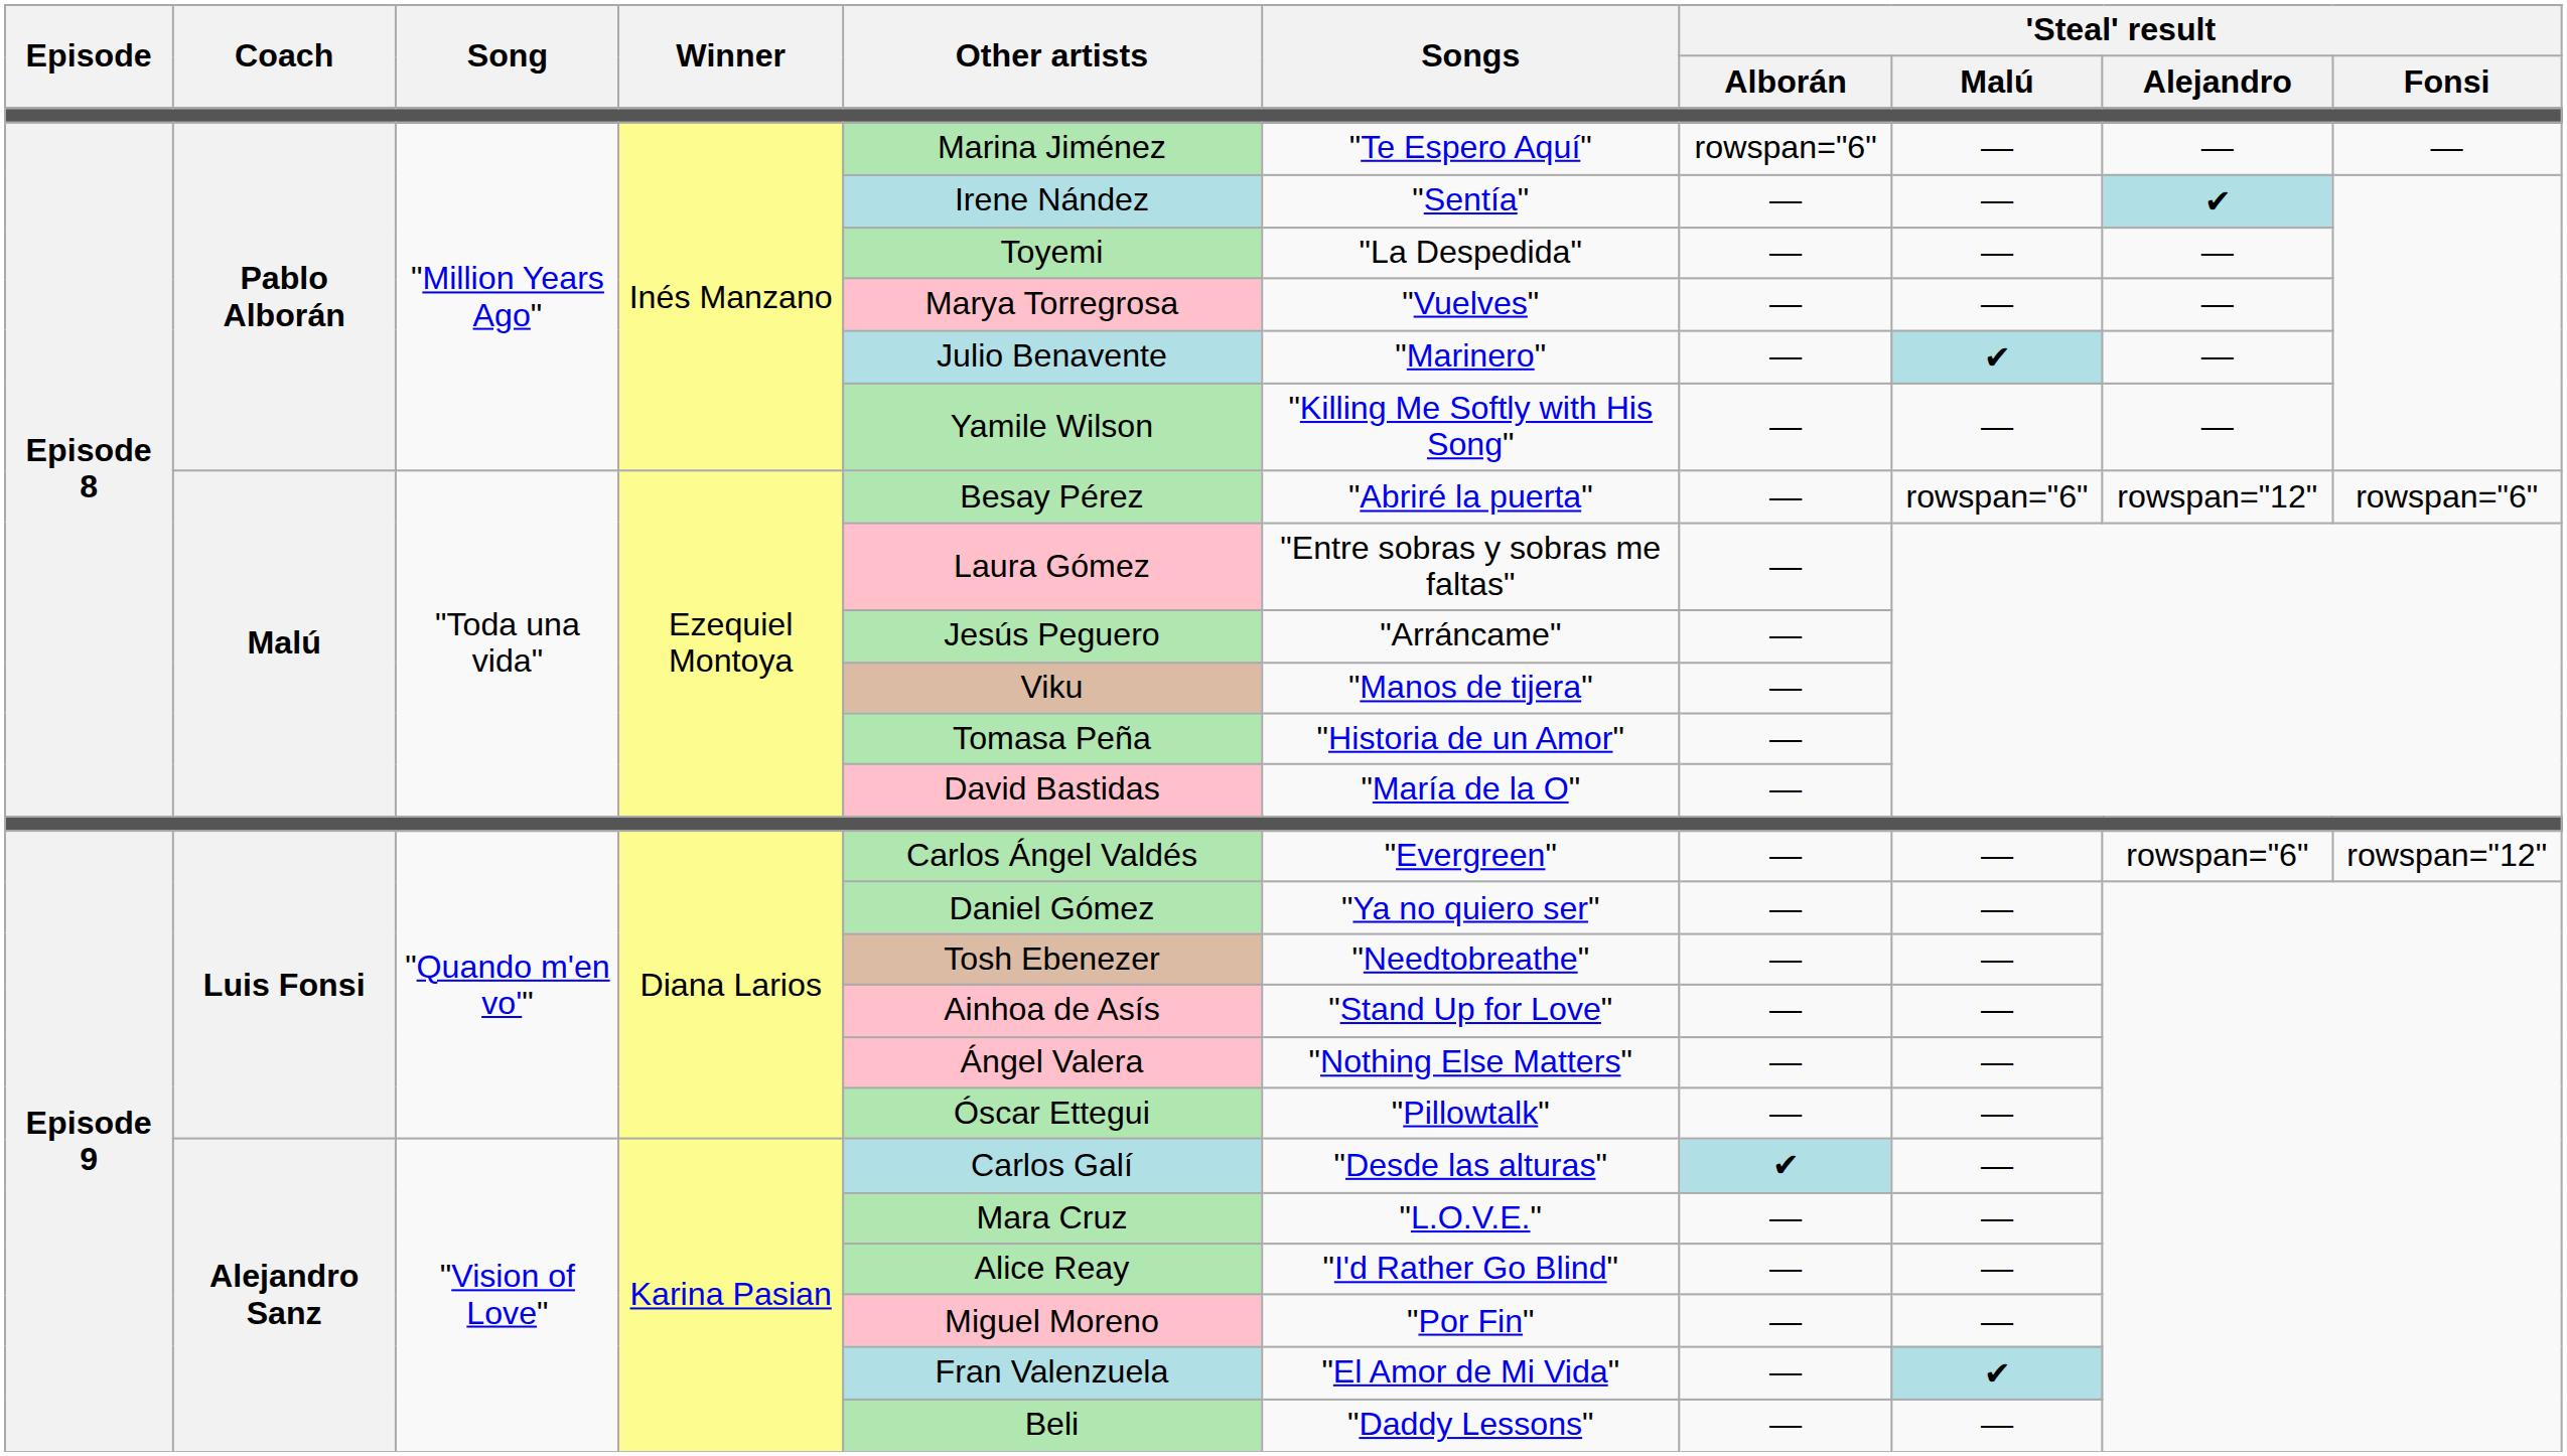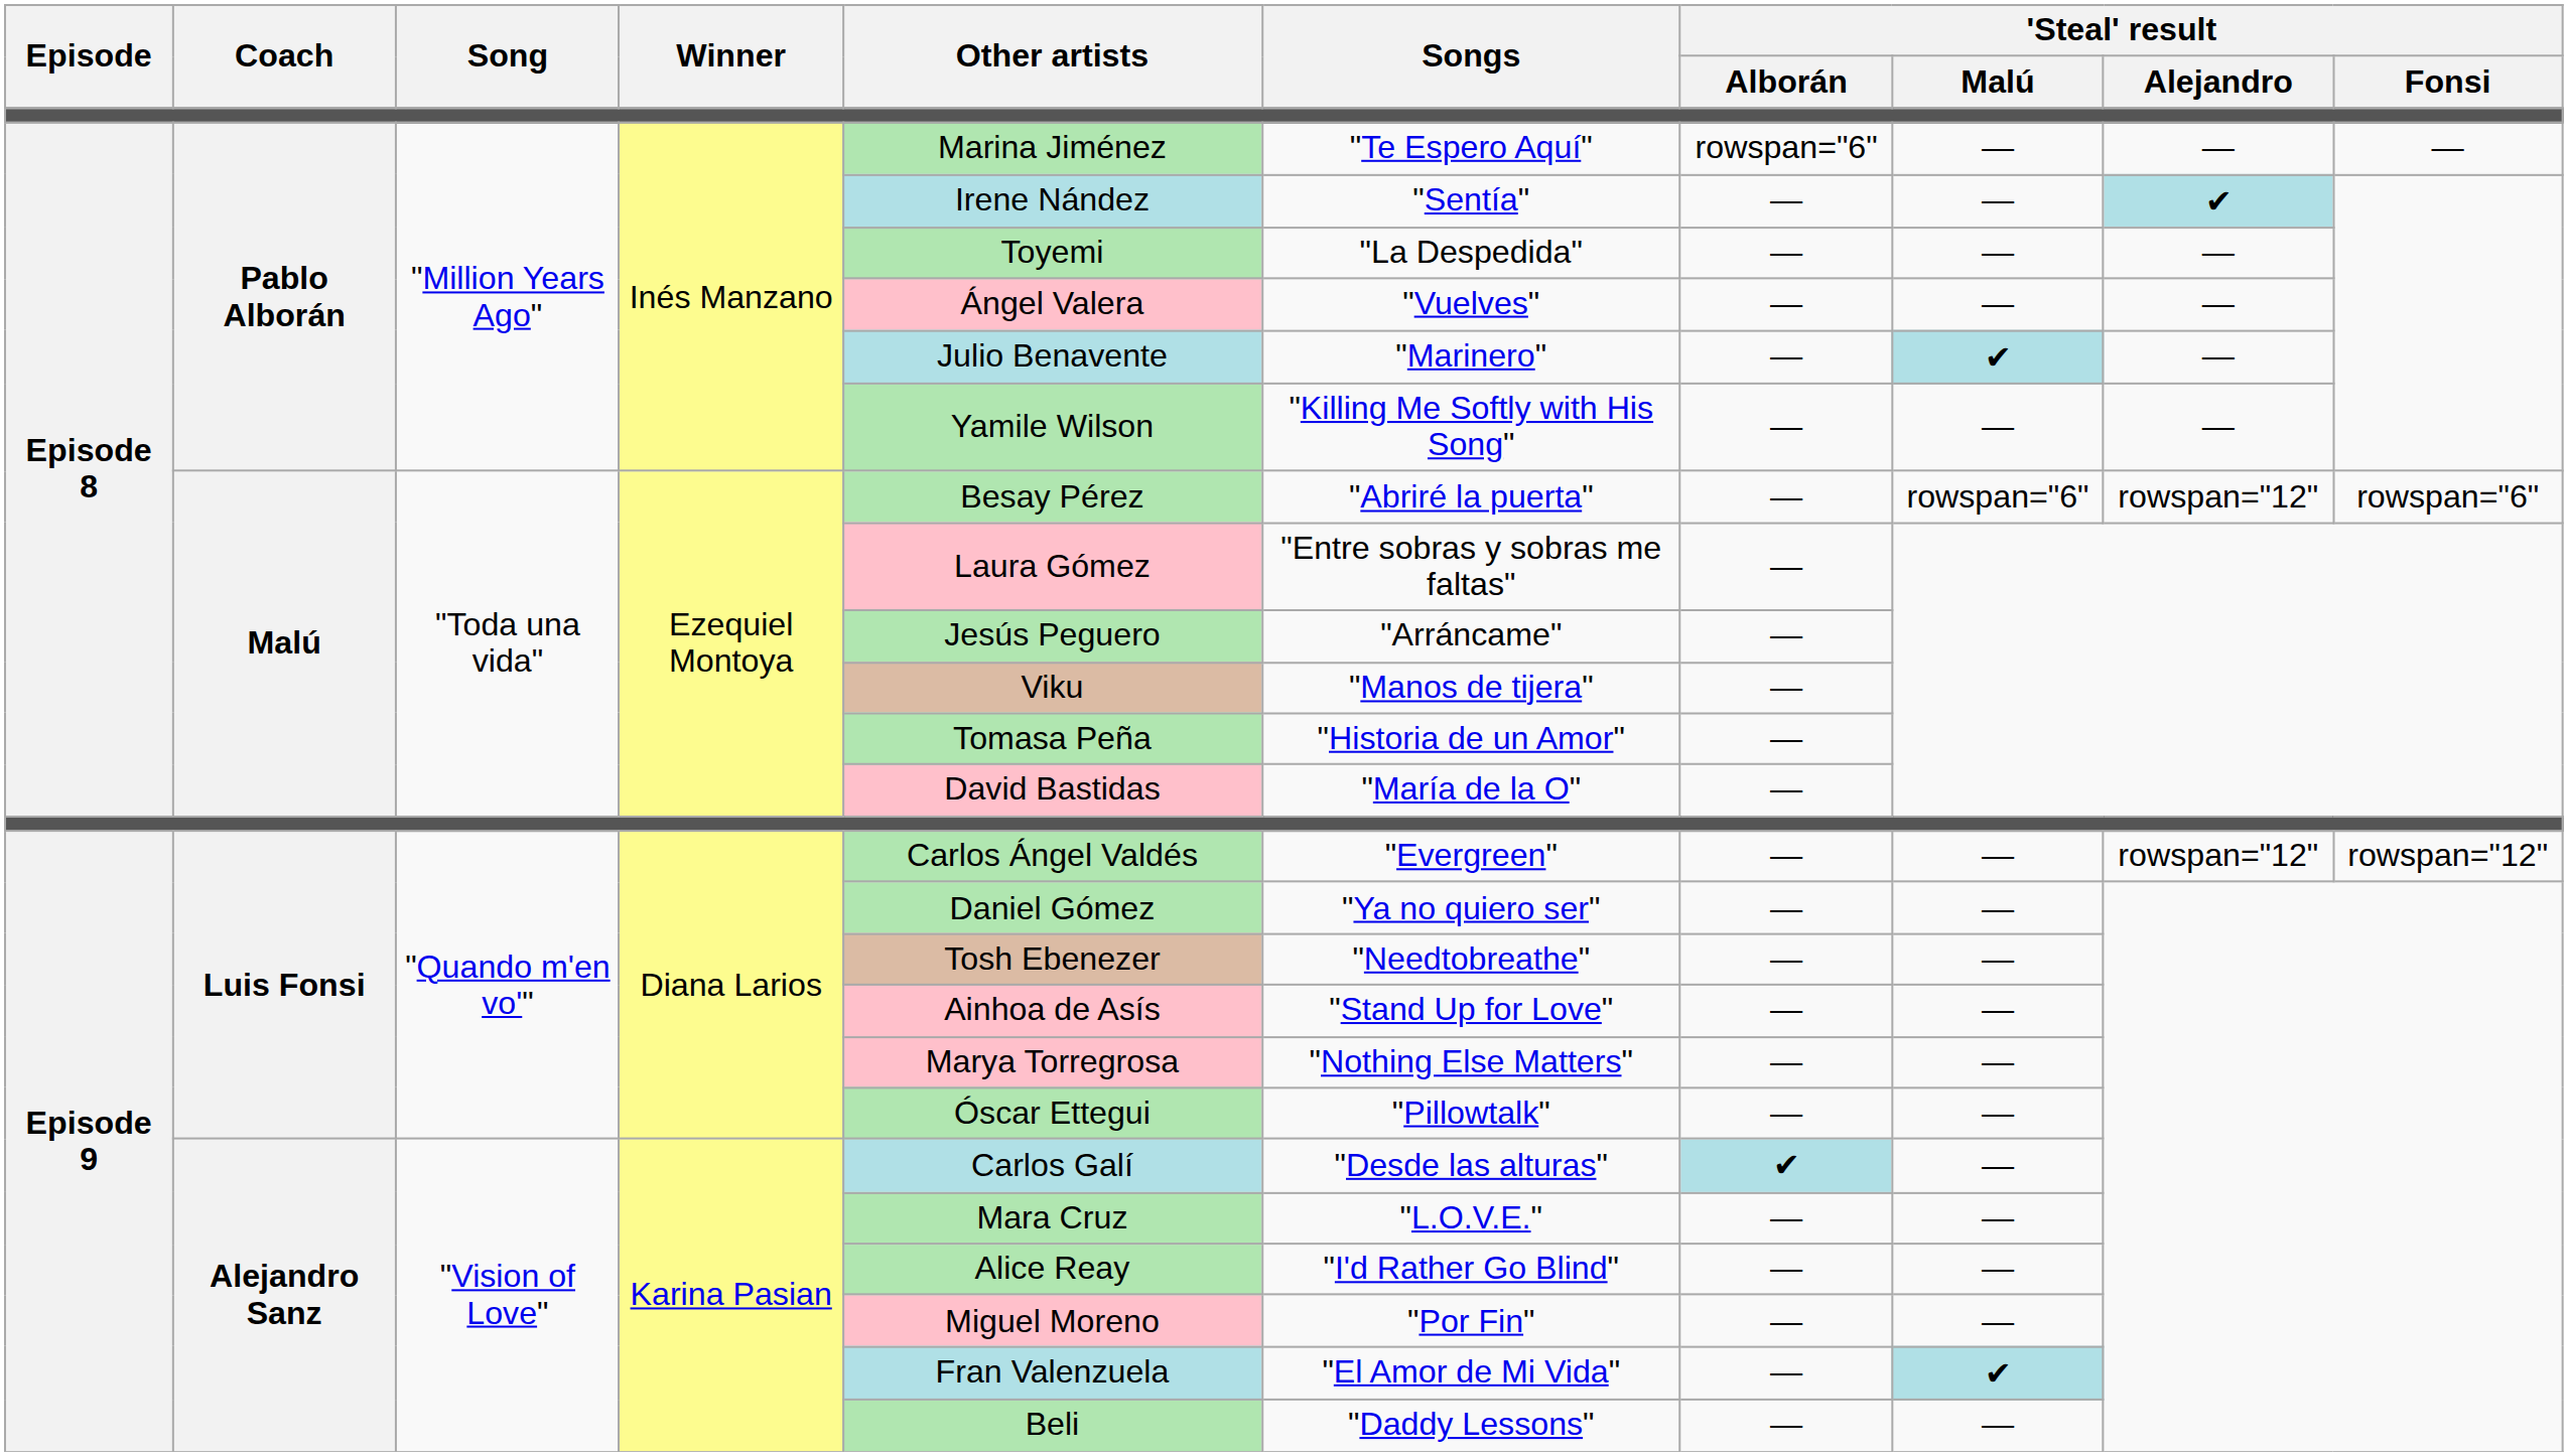row 7 | Other artists: Marya Torregrosa -> Ángel Valera
row 17 | 'Steal' result / Alejandro: rowspan="6" -> rowspan="12"
row 21 | Other artists: Ángel Valera -> Marya Torregrosa
